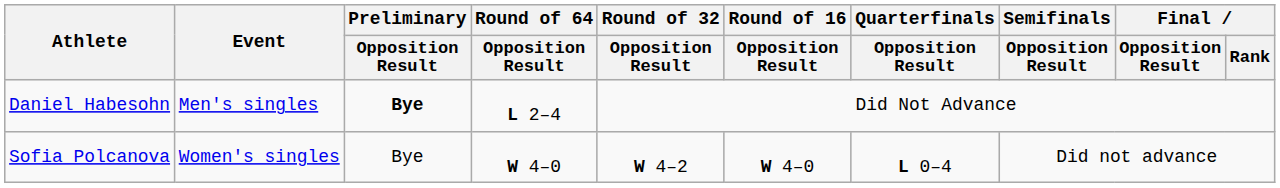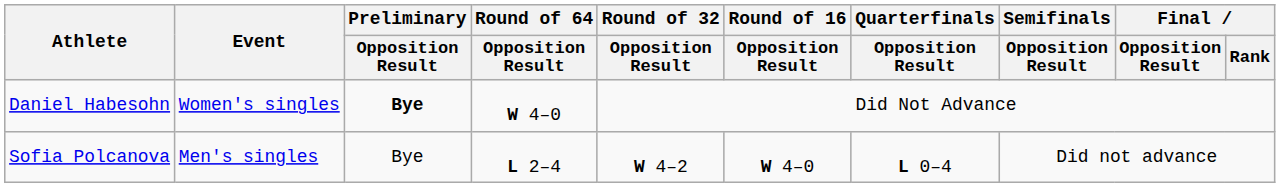Daniel Habesohn | Event: Men's singles -> Women's singles
Daniel Habesohn | Round of 64 / Opposition Result: L 2–4 -> W 4–0
Sofia Polcanova | Event: Women's singles -> Men's singles
Sofia Polcanova | Round of 64 / Opposition Result: W 4–0 -> L 2–4
